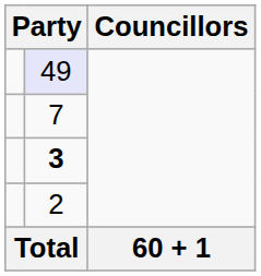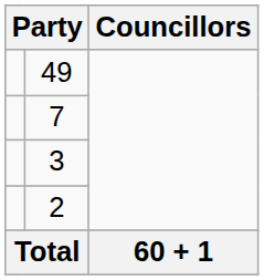49 | column 2: lavender background -> no background
3 | column 2: bold -> normal
